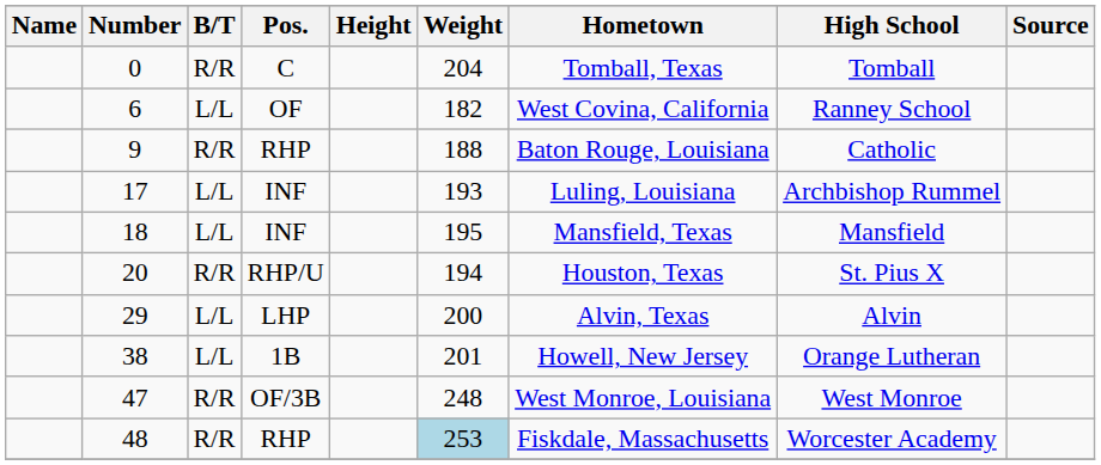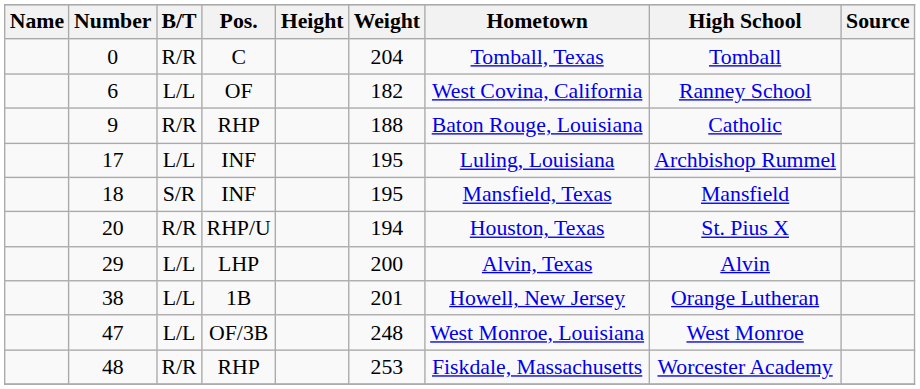17 | Weight: 193 -> 195
18 | B/T: L/L -> S/R
47 | B/T: R/R -> L/L
48 | Weight: lightblue background -> no background
